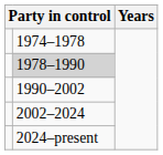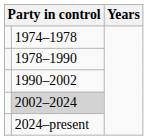1978–1990 | column 2: lightgrey background -> no background
2002–2024 | column 2: no background -> lightgrey background
